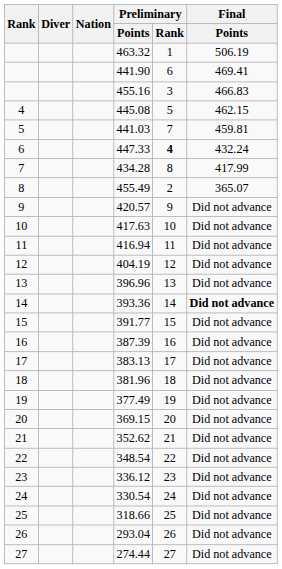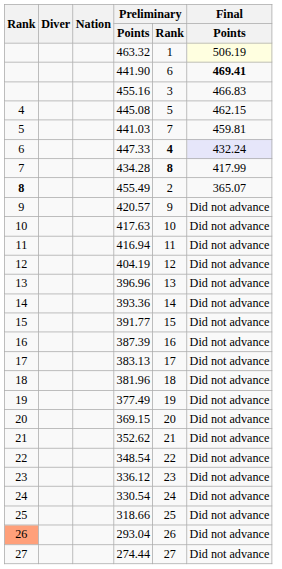463.32 | Final / Points: no background -> lightyellow background
441.90 | Final / Points: normal -> bold
447.33 | Final / Points: no background -> lavender background
434.28 | Preliminary / Rank: normal -> bold
455.49 | Rank: normal -> bold
393.36 | Final / Points: bold -> normal
293.04 | Rank: no background -> lightsalmon background
